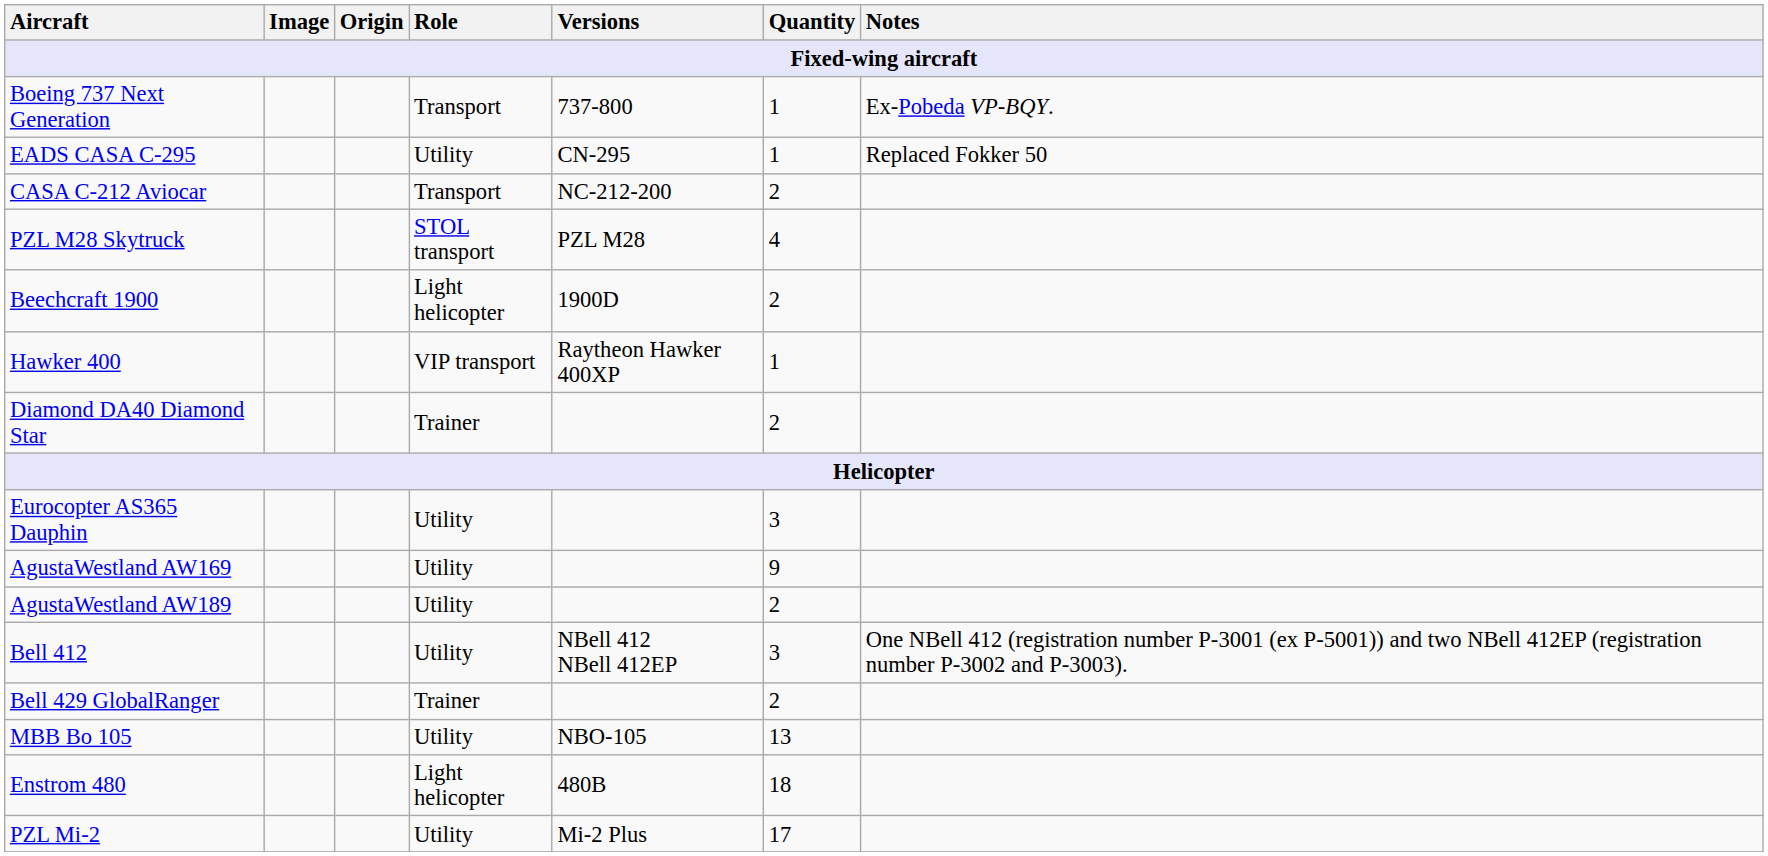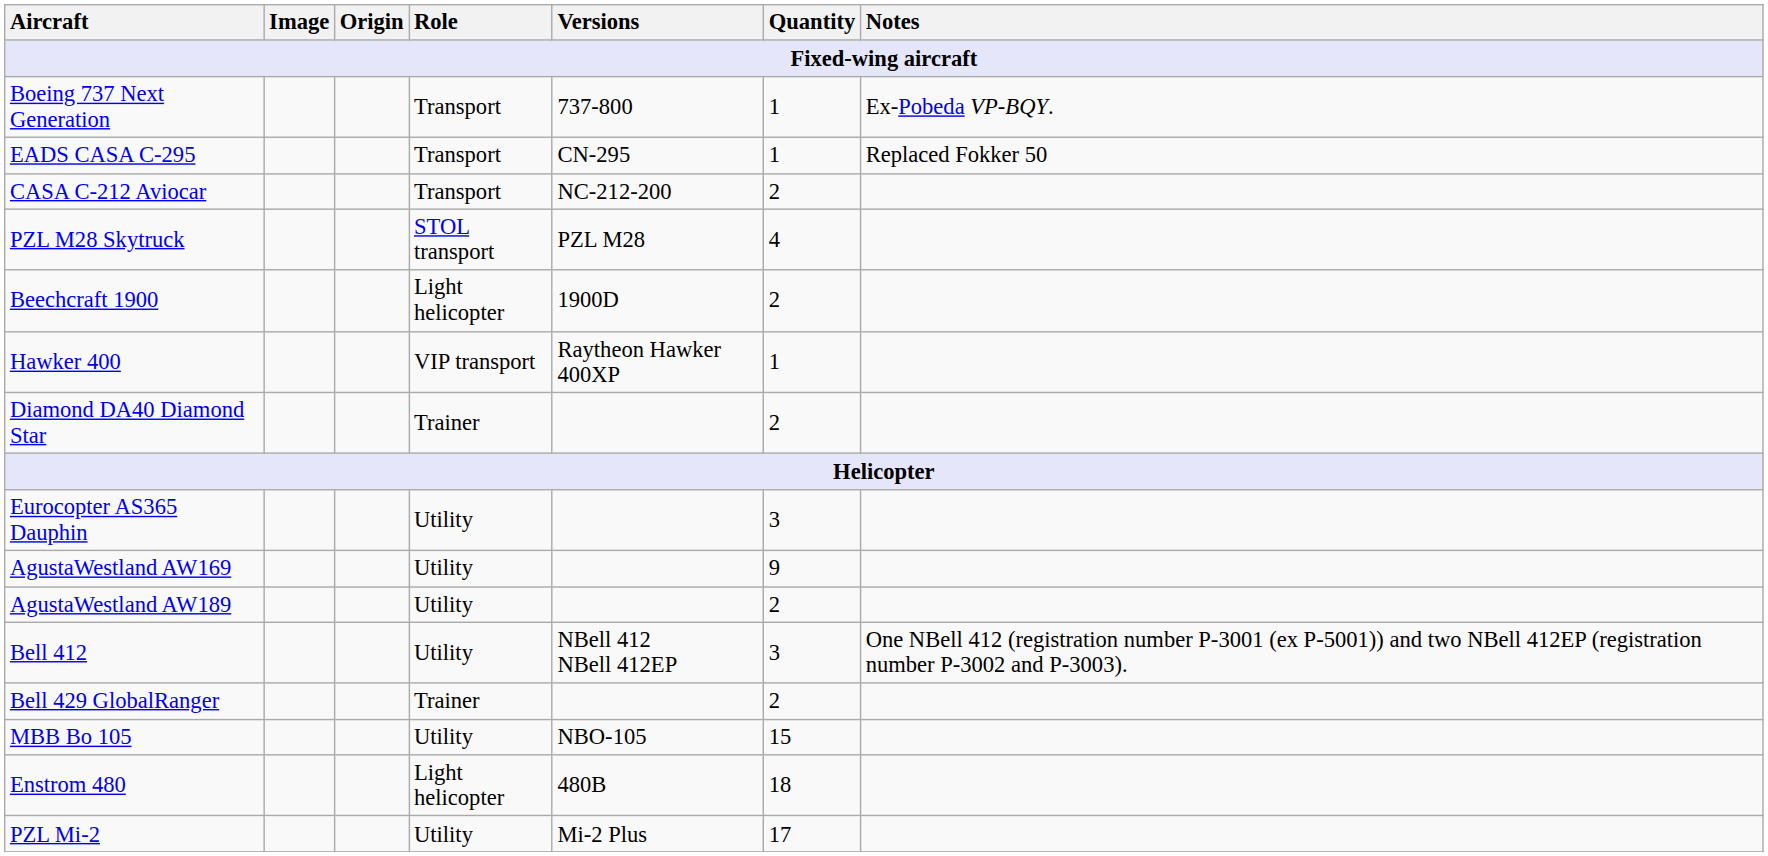EADS CASA C-295 | Role: Utility -> Transport
MBB Bo 105 | Quantity: 13 -> 15
